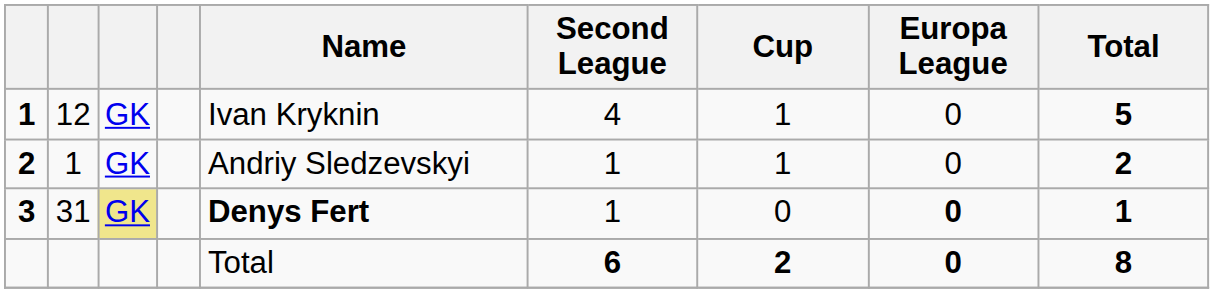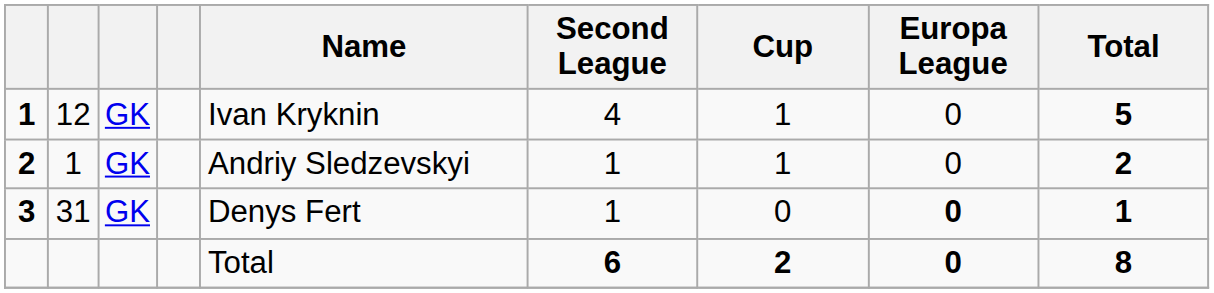3 | column 3: khaki background -> no background
3 | Name: bold -> normal
